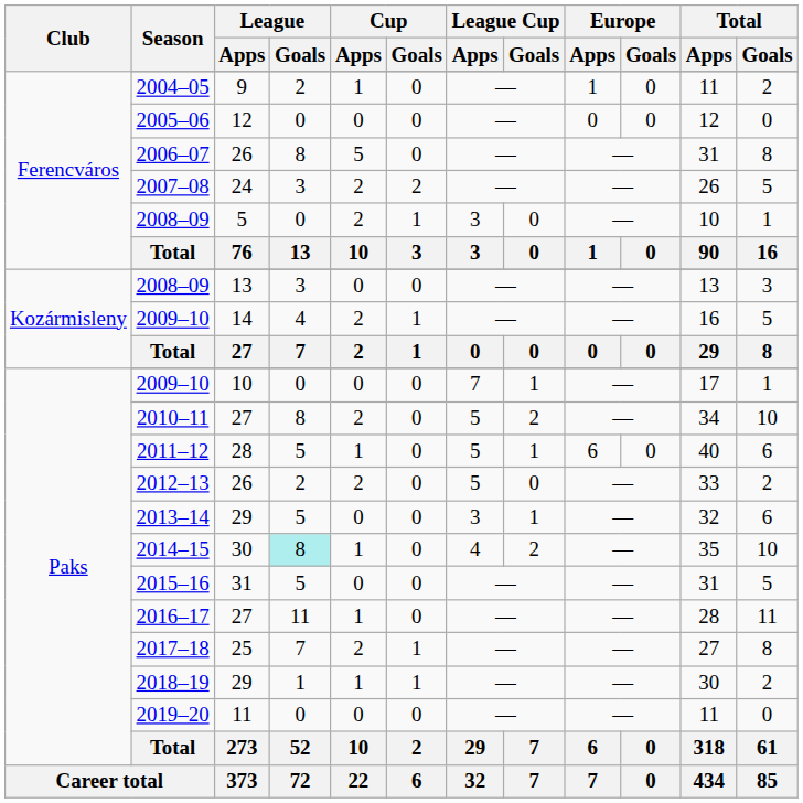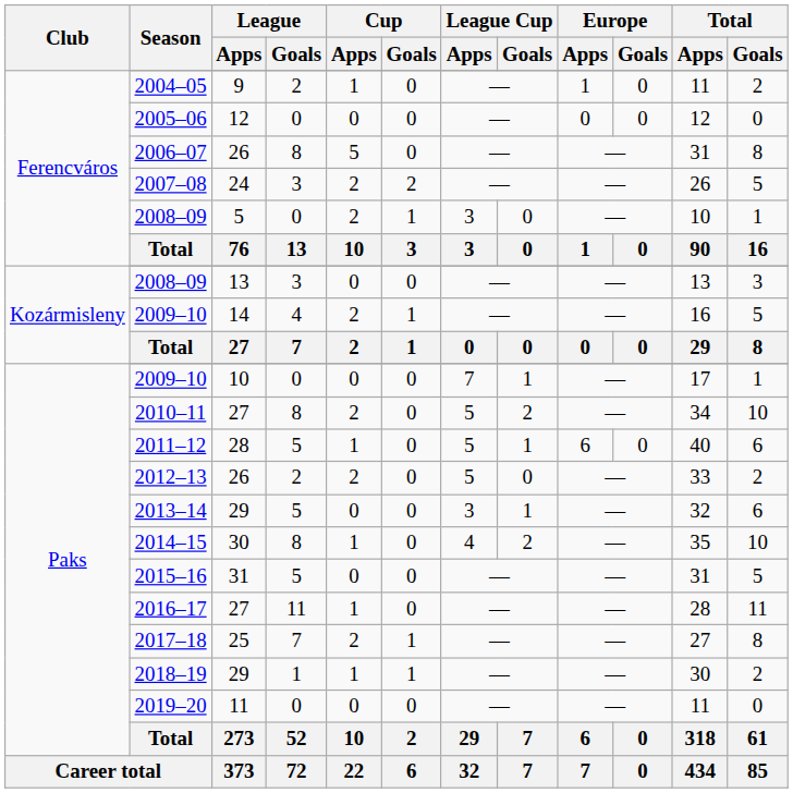2014–15 | League / Goals: paleturquoise background -> no background
